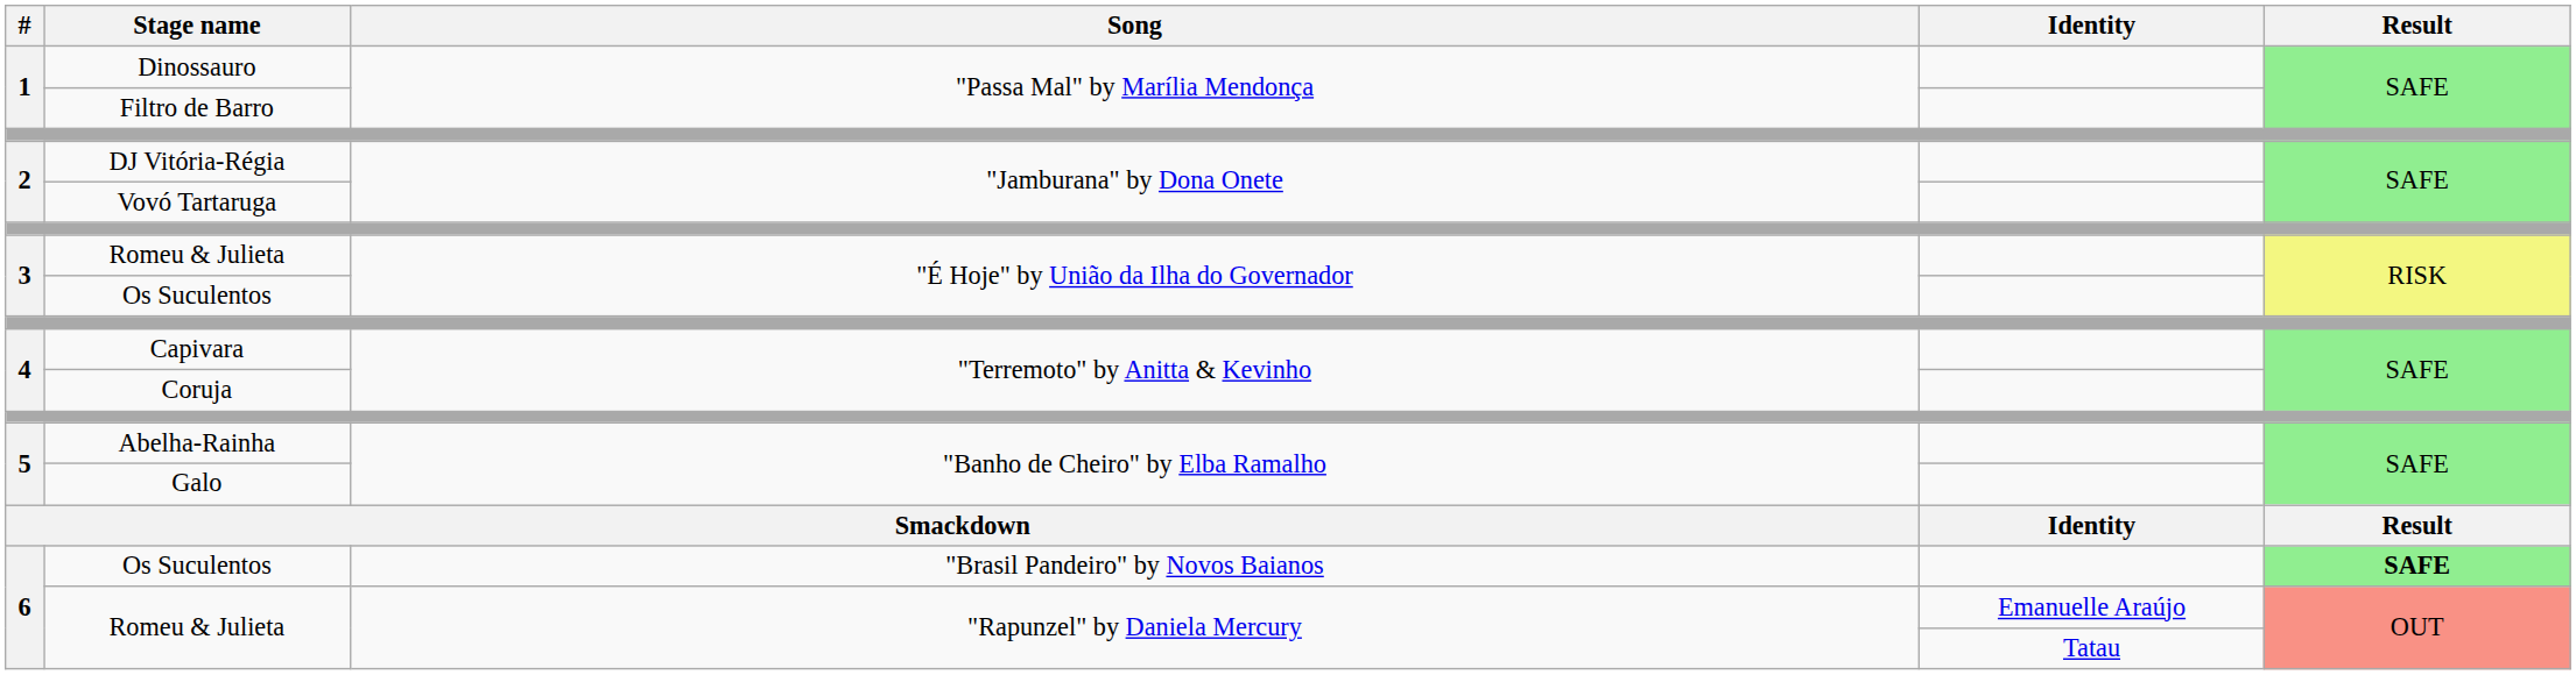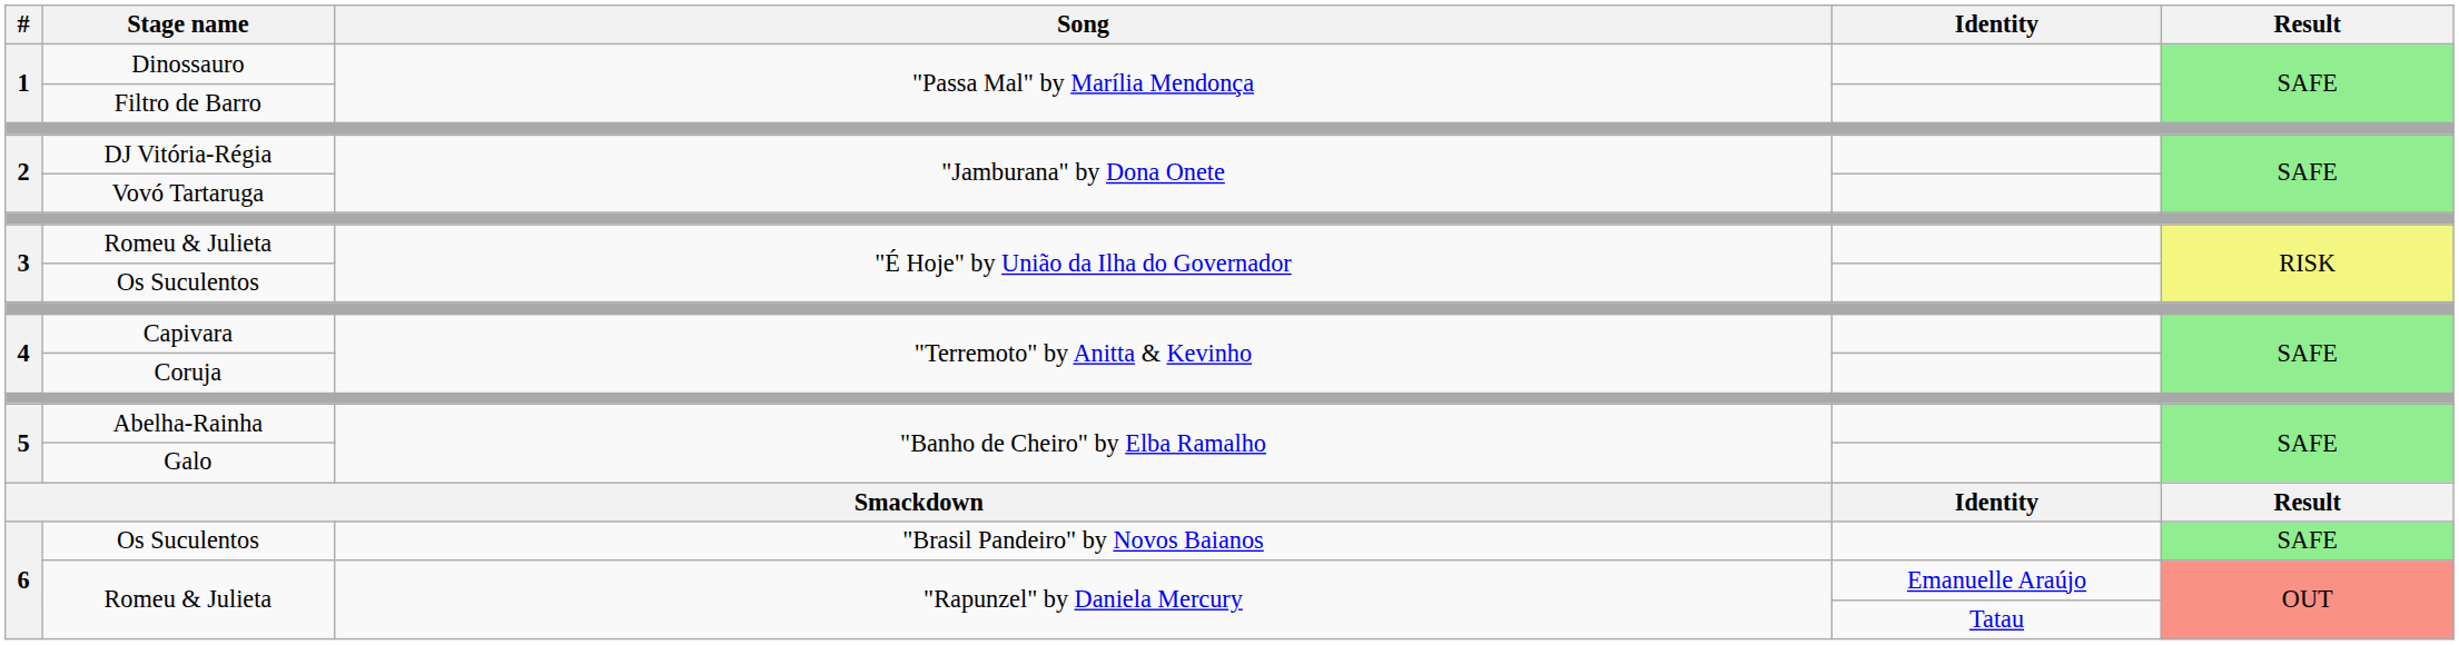Os Suculentos / "Brasil Pandeiro" by Novos Baianos | column 5: bold -> normal
